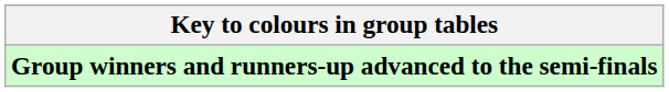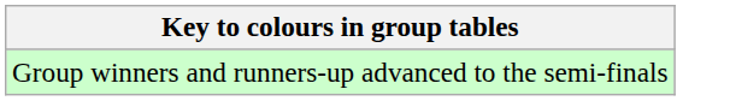Group winners and runners-up advanced to the semi-finals | column 1: bold -> normal
